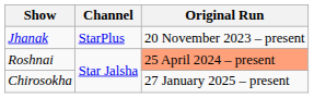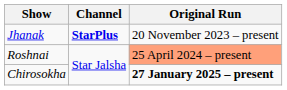Jhanak | Channel: normal -> bold
Chirosokha | Original Run: normal -> bold
